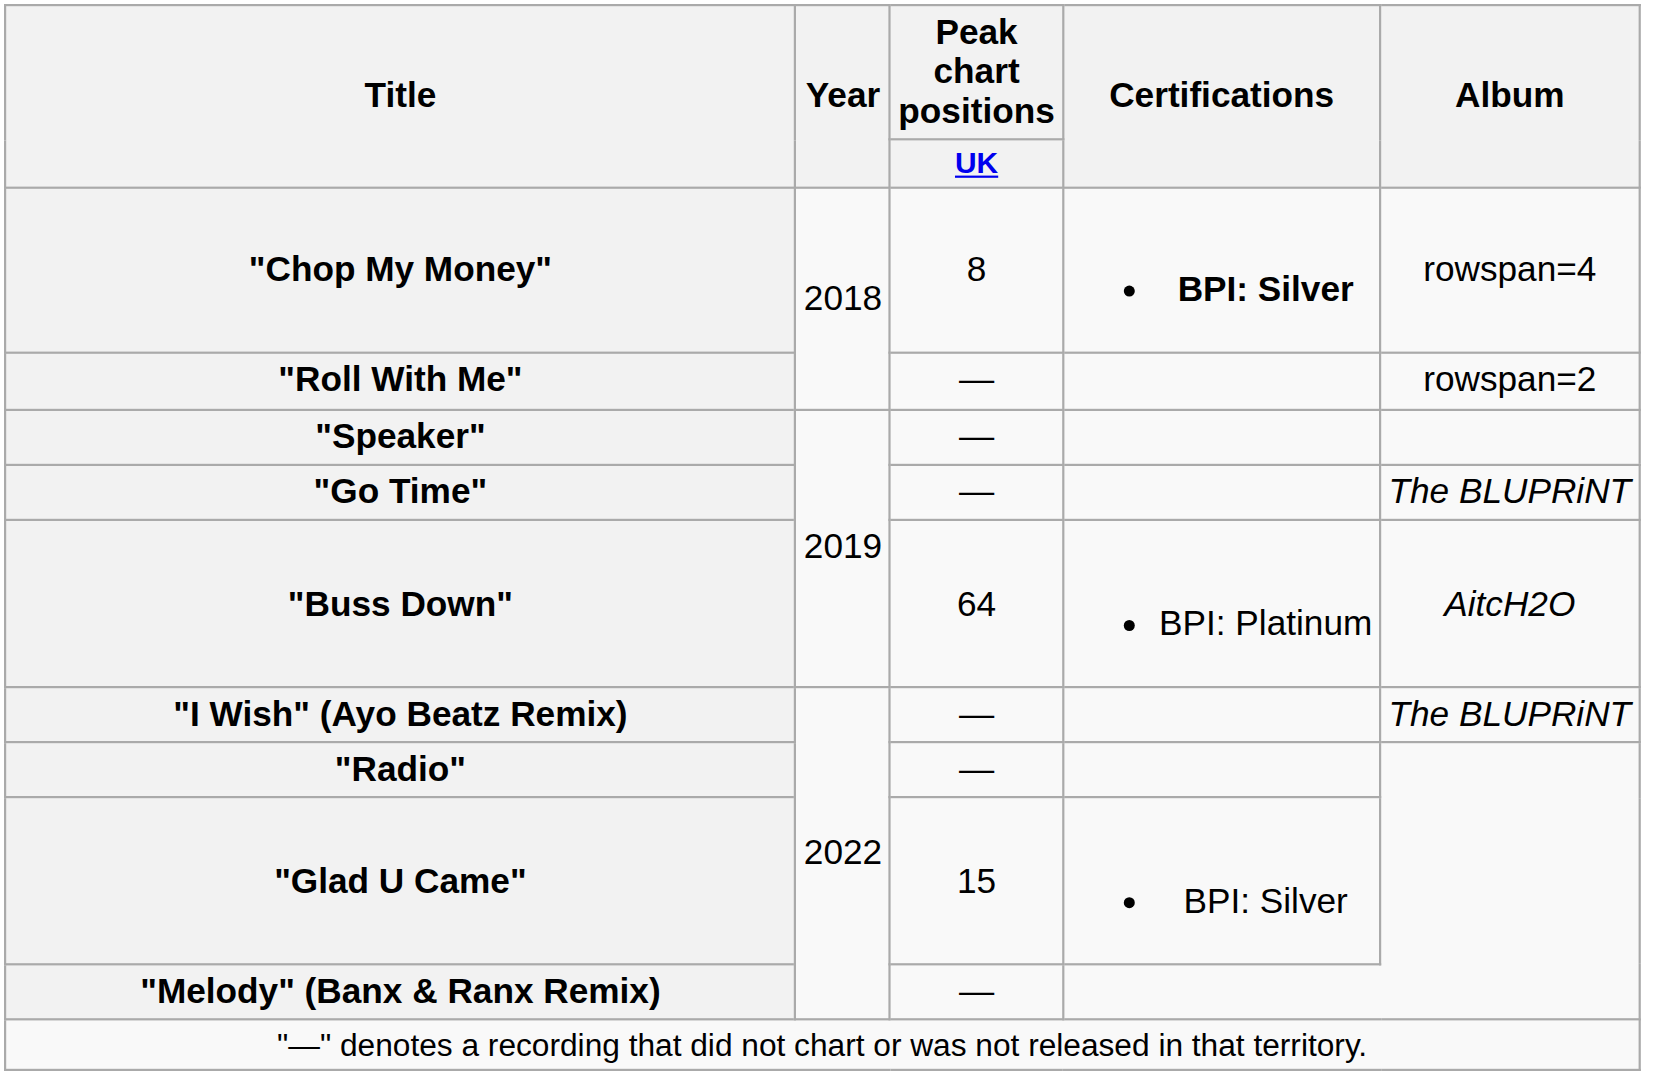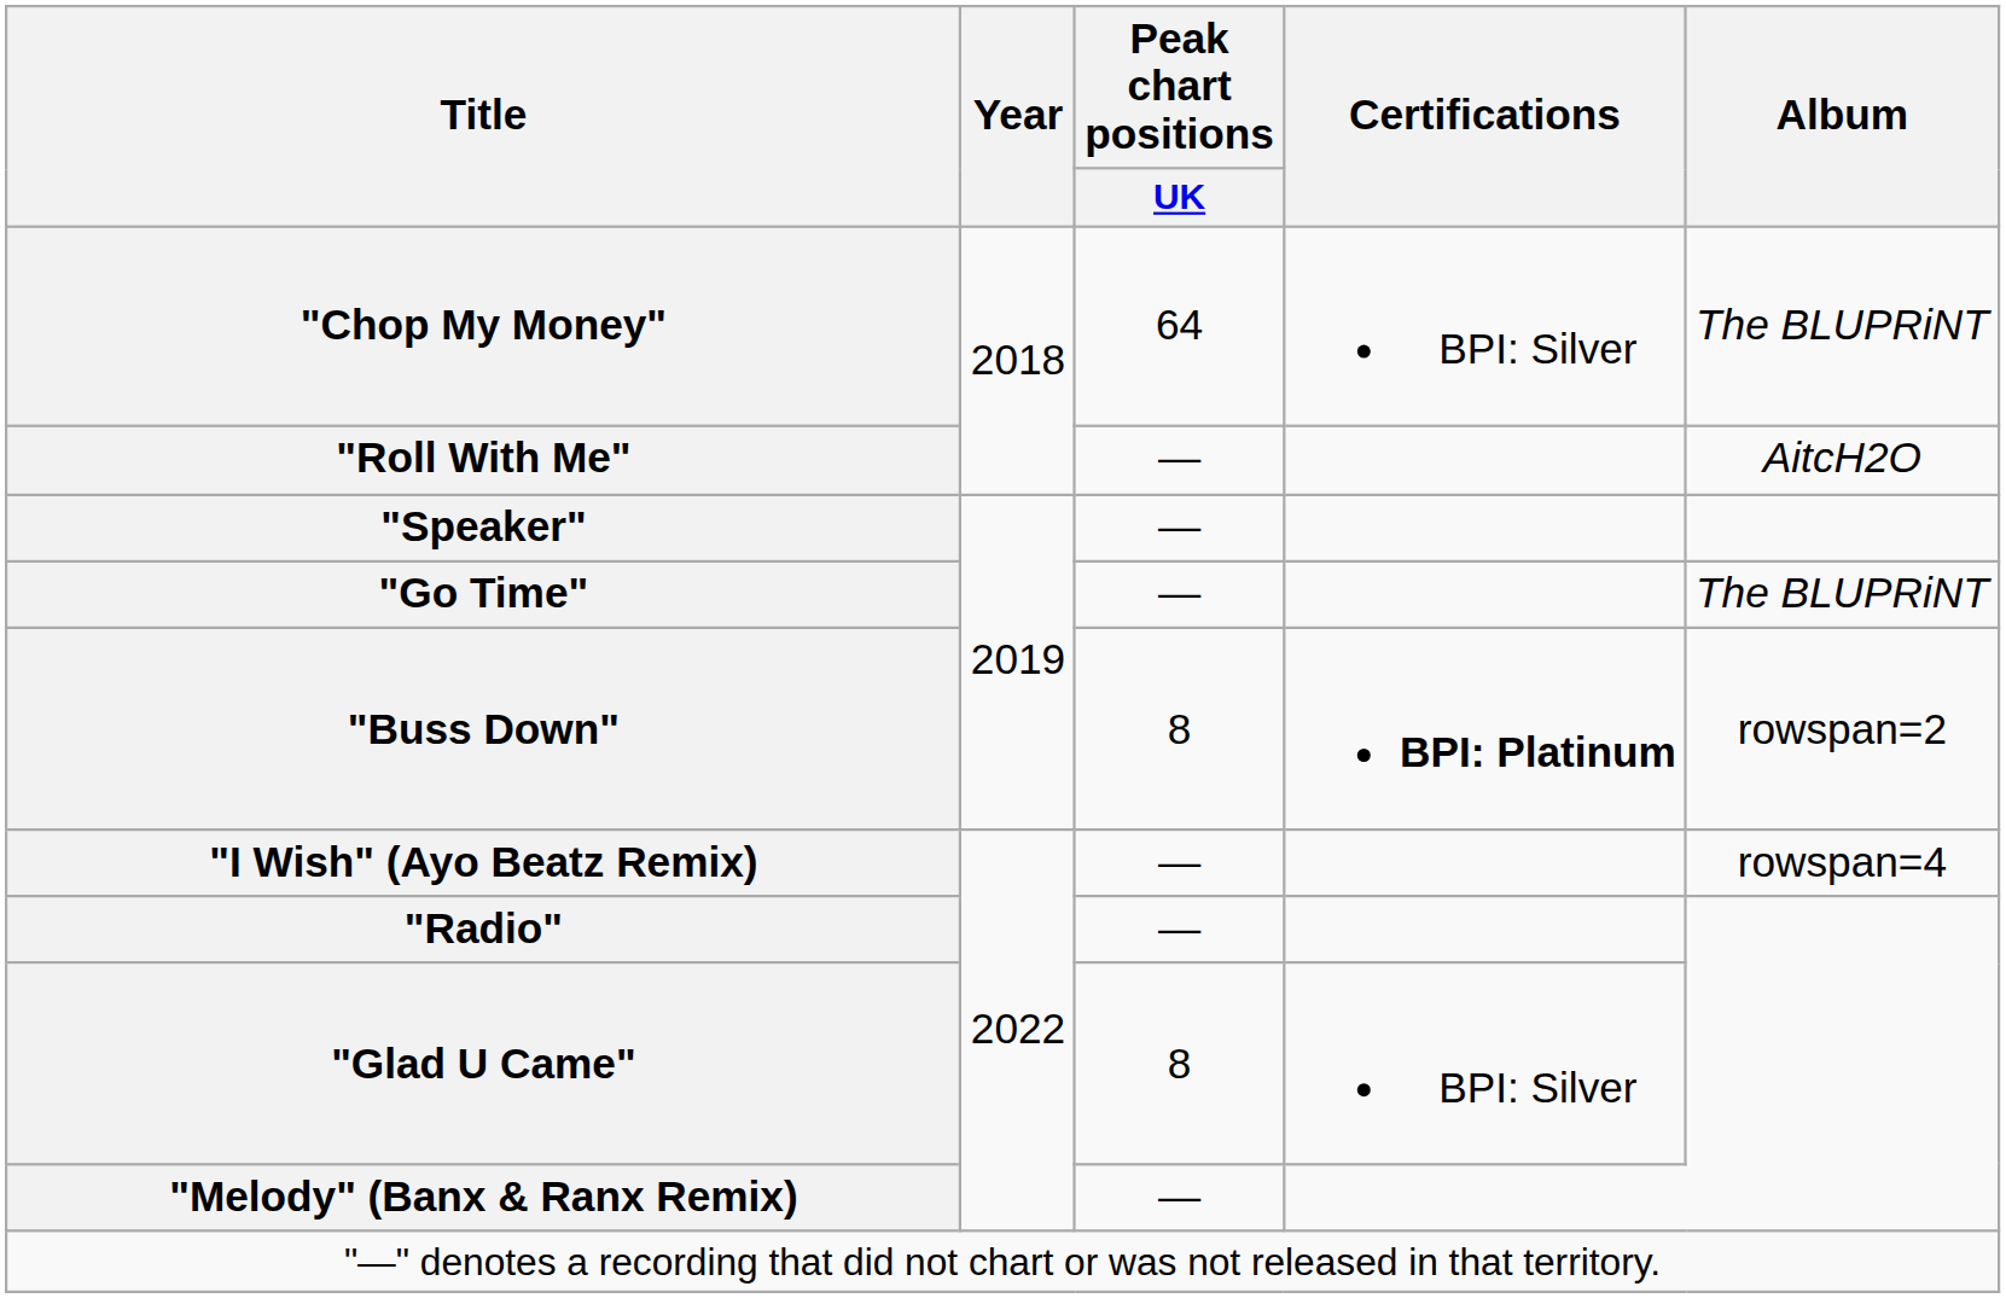"Chop My Money" | Peak chart positions / UK: 8 -> 64
"Chop My Money" | Certifications: bold -> normal
"Chop My Money" | Album: rowspan=4 -> The BLUPRiNT
"Roll With Me" | Album: rowspan=2 -> AitcH2O
"Buss Down" | Peak chart positions / UK: 64 -> 8
"Buss Down" | Certifications: normal -> bold
"Buss Down" | Album: AitcH2O -> rowspan=2
"I Wish" (Ayo Beatz Remix) | Album: The BLUPRiNT -> rowspan=4
"Glad U Came" | Peak chart positions / UK: 15 -> 8
